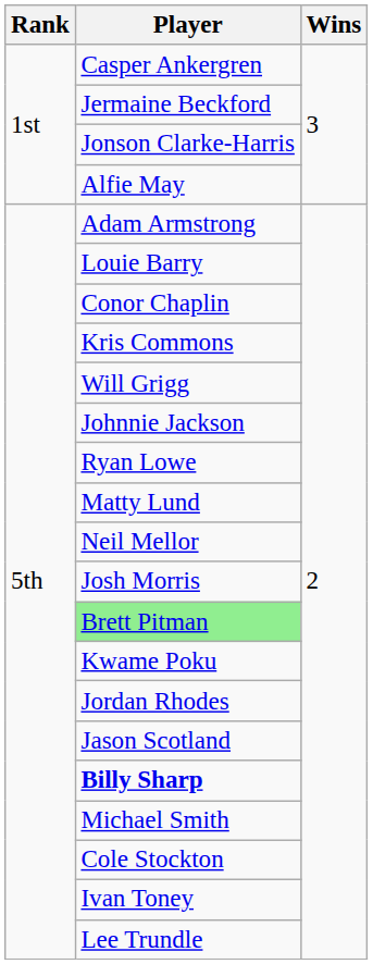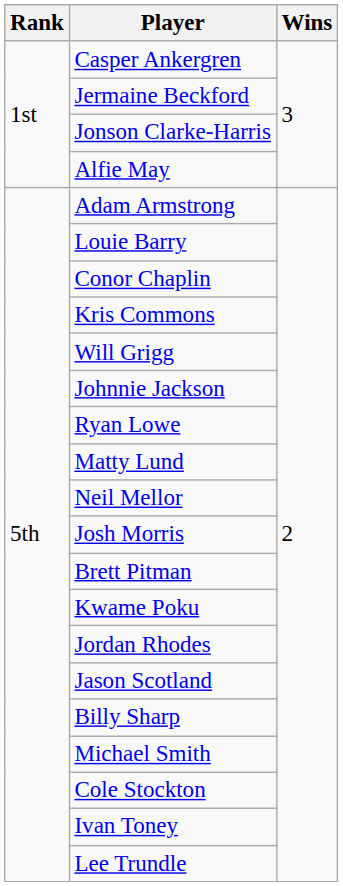Brett Pitman | Player: lightgreen background -> no background
Billy Sharp | Player: bold -> normal
